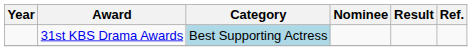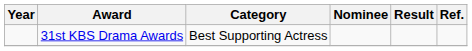31st KBS Drama Awards | Category: lightblue background -> no background
